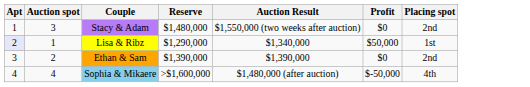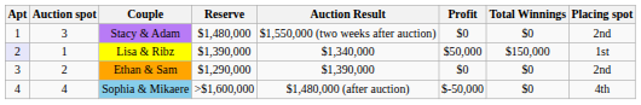+ column: Total Winnings | $0 | $150,000 | $0 | $0
Lisa & Ribz | Reserve: $1,290,000 -> $1,390,000
Ethan & Sam | Reserve: $1,390,000 -> $1,290,000
